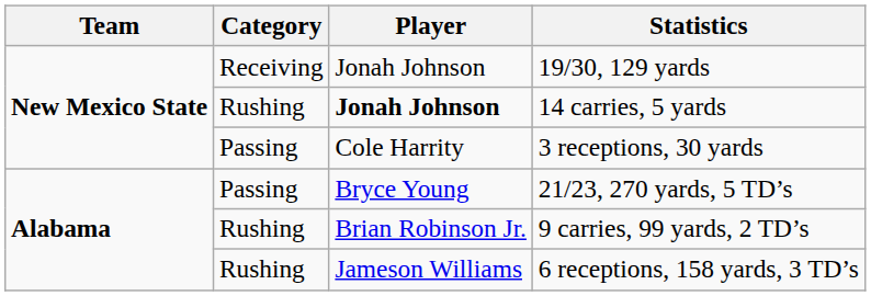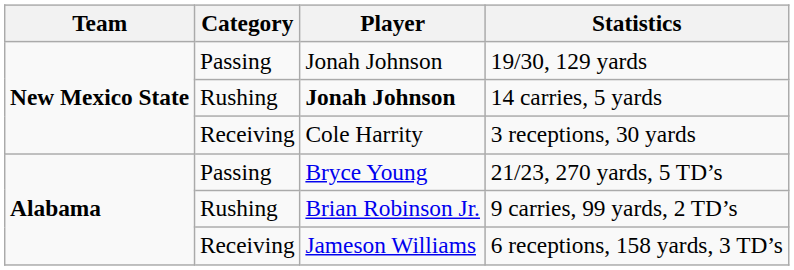19/30, 129 yards | Category: Receiving -> Passing
3 receptions, 30 yards | Category: Passing -> Receiving
6 receptions, 158 yards, 3 TD’s | Category: Rushing -> Receiving
